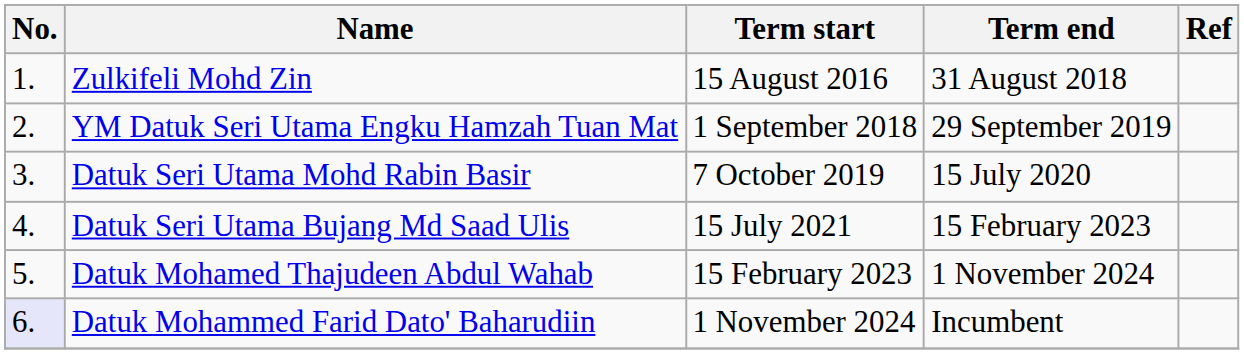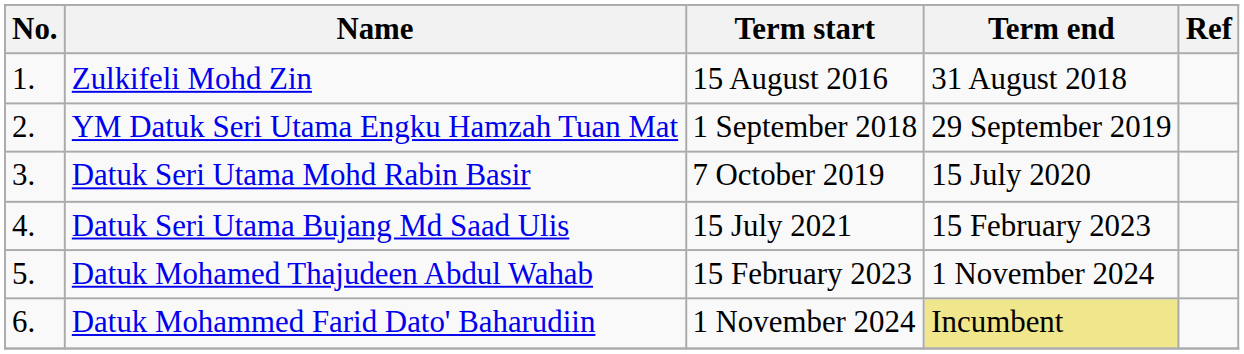Datuk Mohammed Farid Dato' Baharudiin | No.: lavender background -> no background
Datuk Mohammed Farid Dato' Baharudiin | Term end: no background -> khaki background
